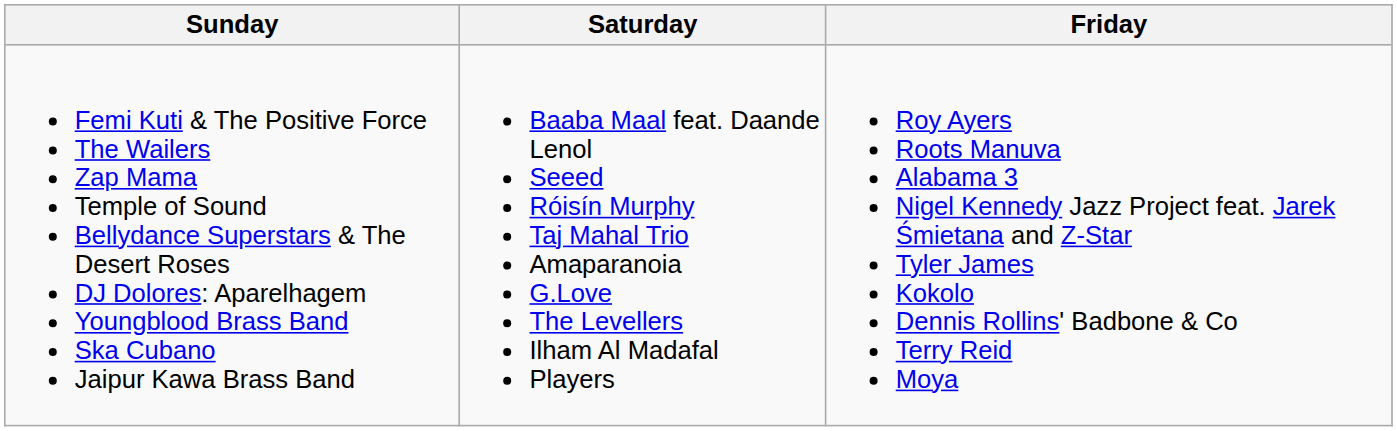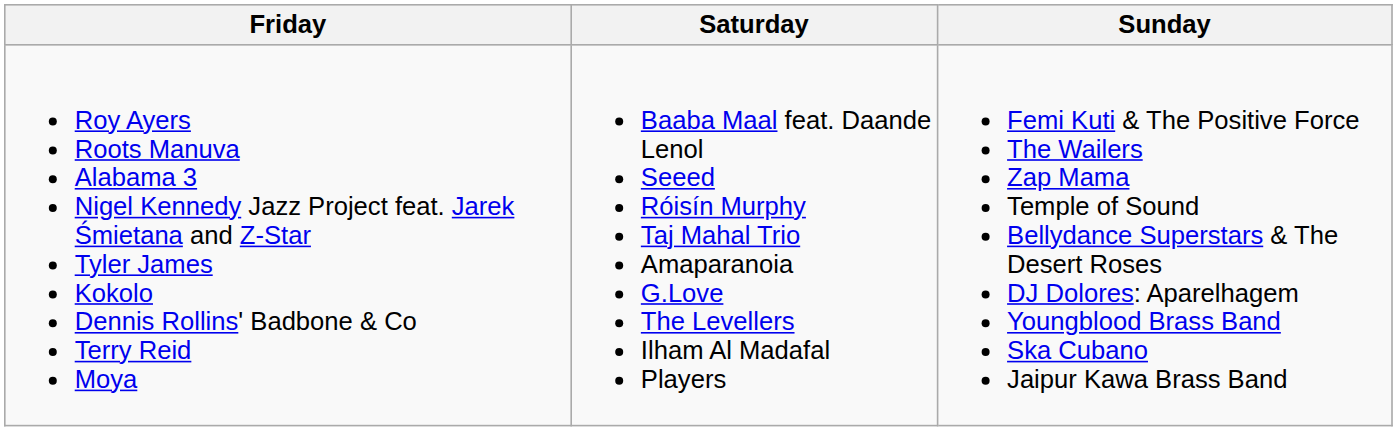columns swapped: Friday <-> Sunday
